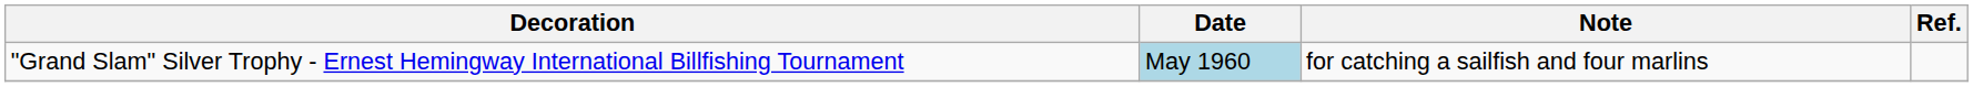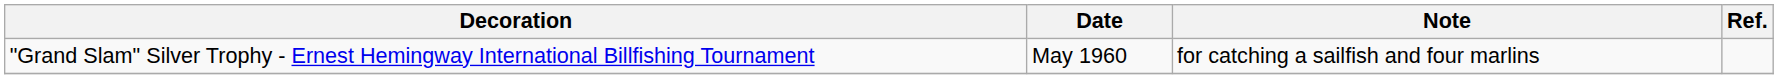row 2 | Date: lightblue background -> no background
